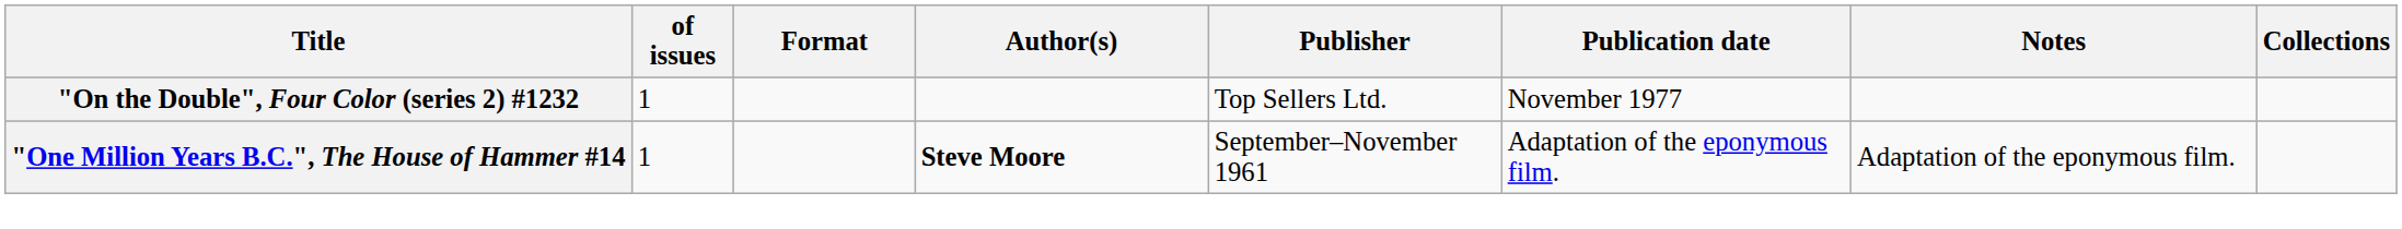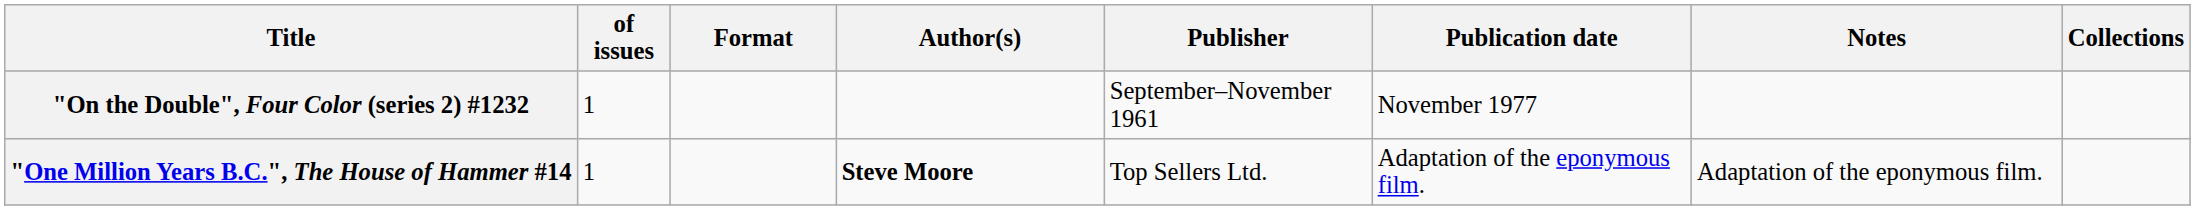"On the Double", Four Color (series 2) #1232 | Publisher: Top Sellers Ltd. -> September–November 1961
"One Million Years B.C.", The House of Hammer #14 | Publisher: September–November 1961 -> Top Sellers Ltd.
